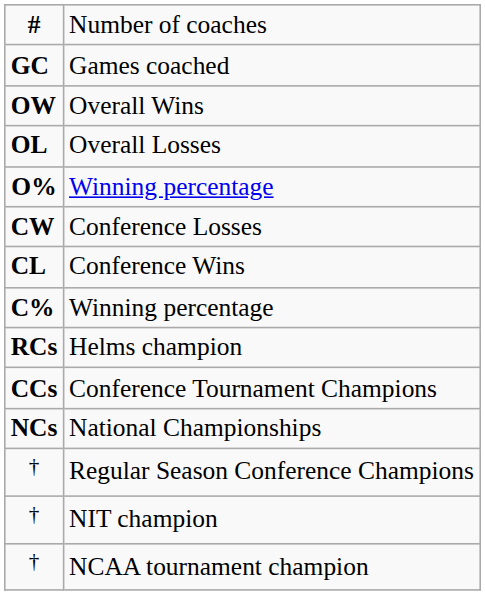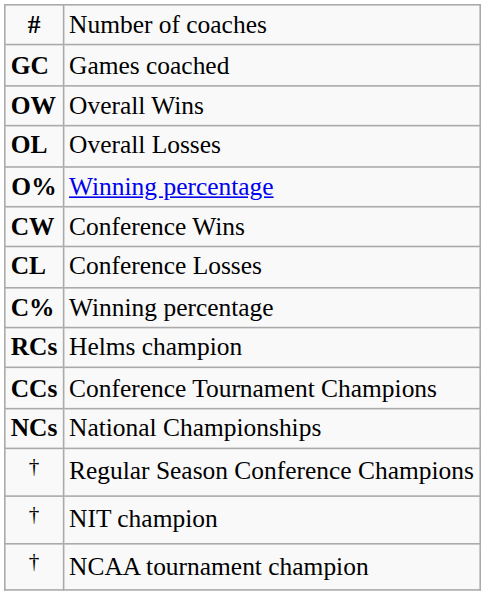row 6 | column 2: Conference Losses -> Conference Wins
row 7 | column 2: Conference Wins -> Conference Losses
